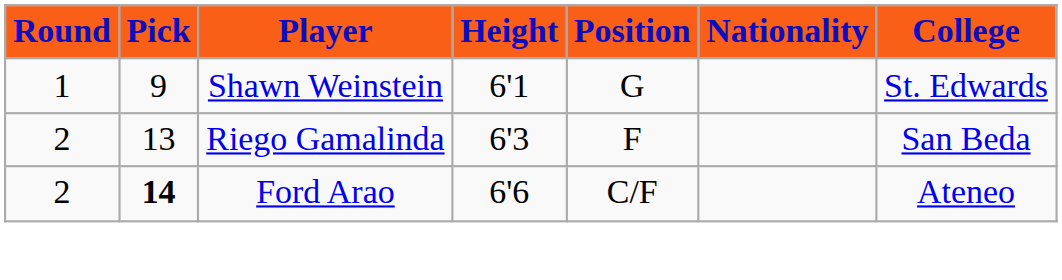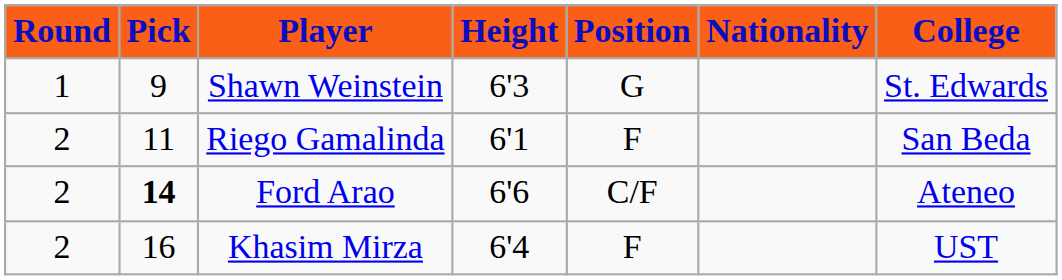Shawn Weinstein | Height: 6'1 -> 6'3
Riego Gamalinda | Pick: 13 -> 11
Riego Gamalinda | Height: 6'3 -> 6'1
+ row: 2 | 16 | Khasim Mirza | 6'4 | F | UST
